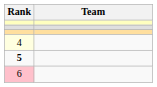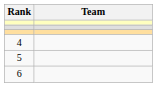row 5 | Rank: lightyellow background -> no background
row 6 | Rank: bold -> normal
row 7 | Rank: pink background -> no background
